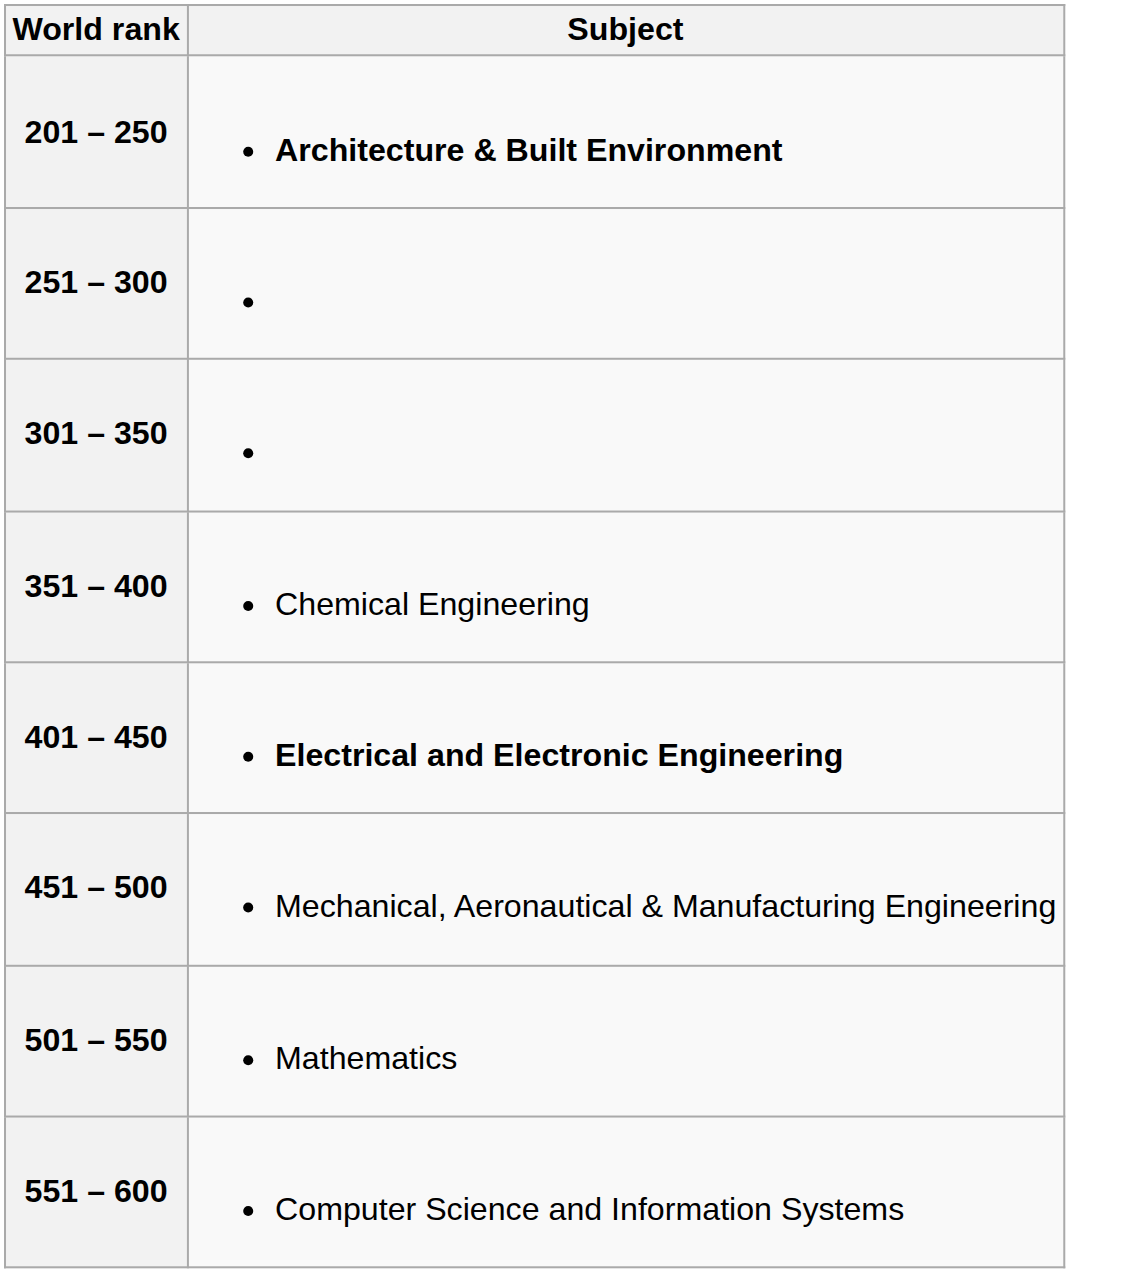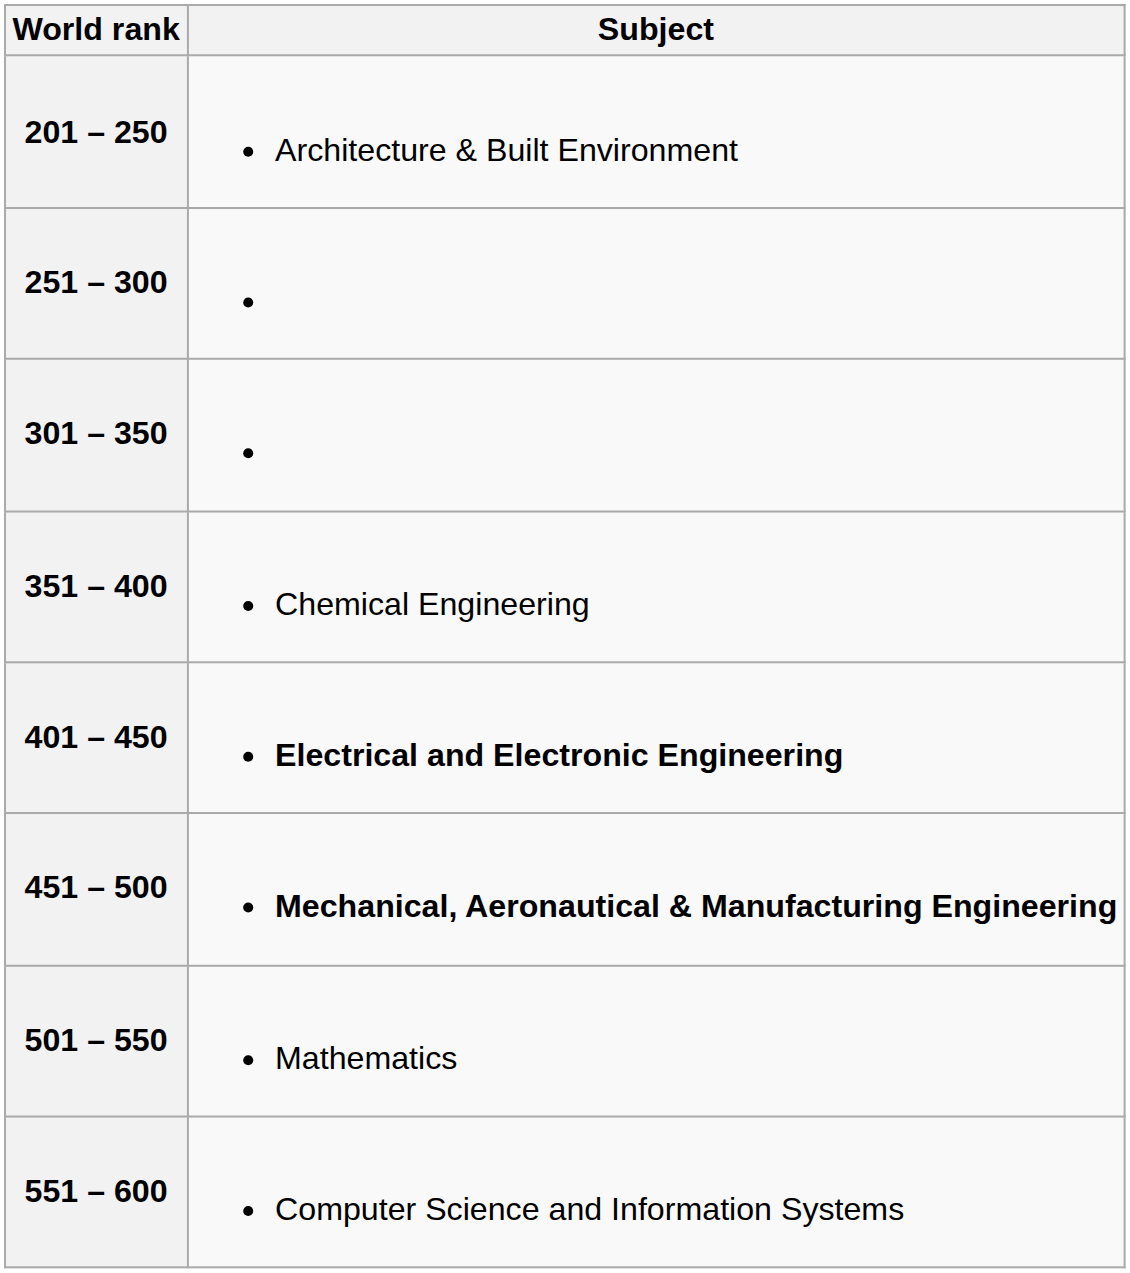201 – 250 | Subject: bold -> normal
451 – 500 | Subject: normal -> bold
